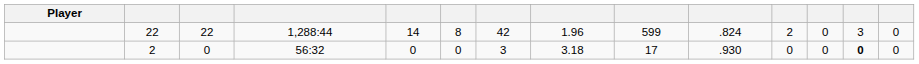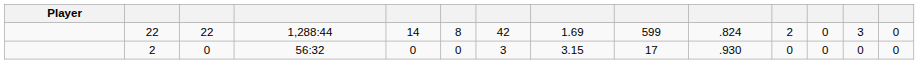row 2 | column 8: 1.96 -> 1.69
row 3 | column 8: 3.18 -> 3.15
row 3 | column 13: bold -> normal
